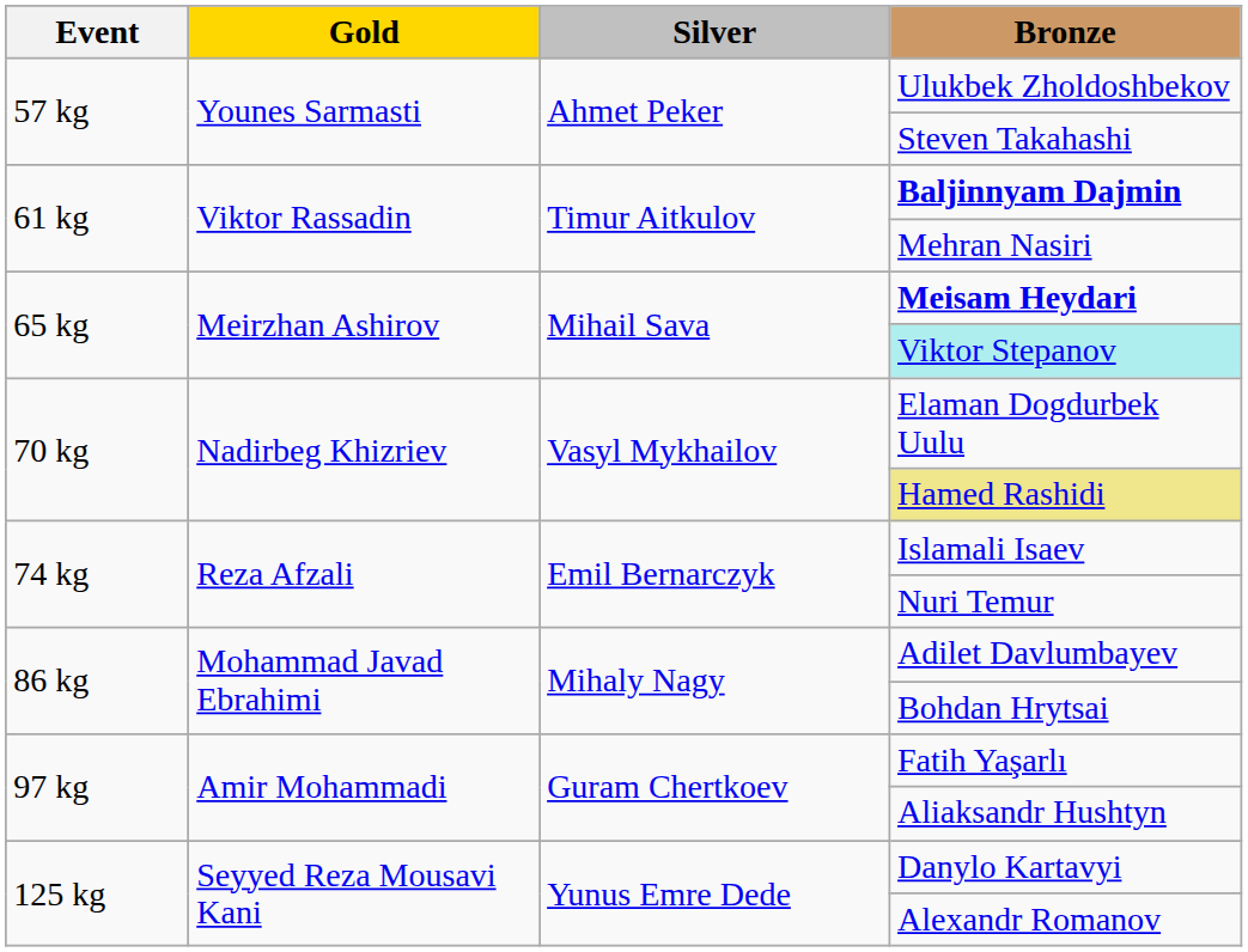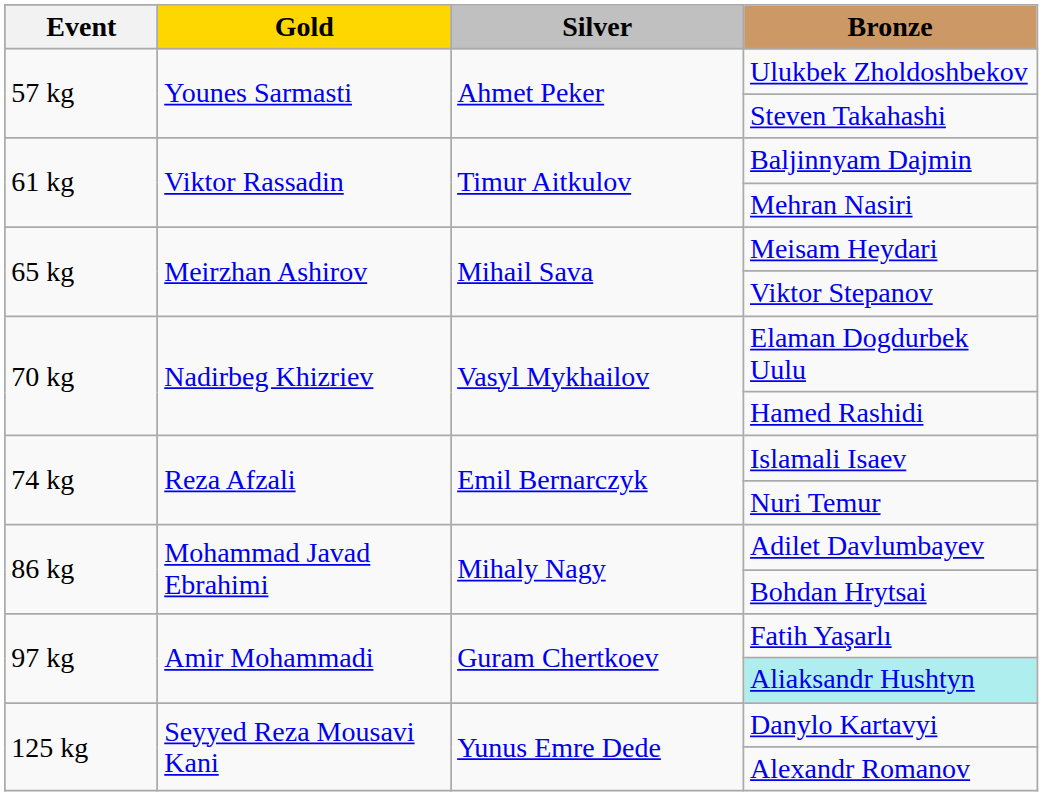Baljinnyam Dajmin | Bronze: bold -> normal
Meisam Heydari | Bronze: bold -> normal
Viktor Stepanov | Bronze: paleturquoise background -> no background
Hamed Rashidi | Bronze: khaki background -> no background
Aliaksandr Hushtyn | Bronze: no background -> paleturquoise background
